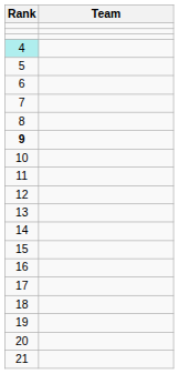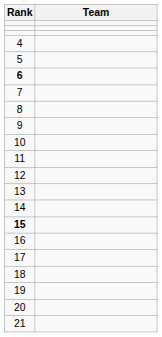row 5 | Rank: paleturquoise background -> no background
row 7 | Rank: normal -> bold
row 10 | Rank: bold -> normal
row 16 | Rank: normal -> bold
